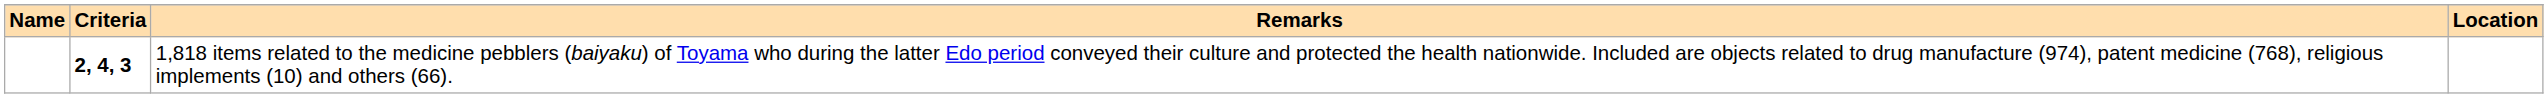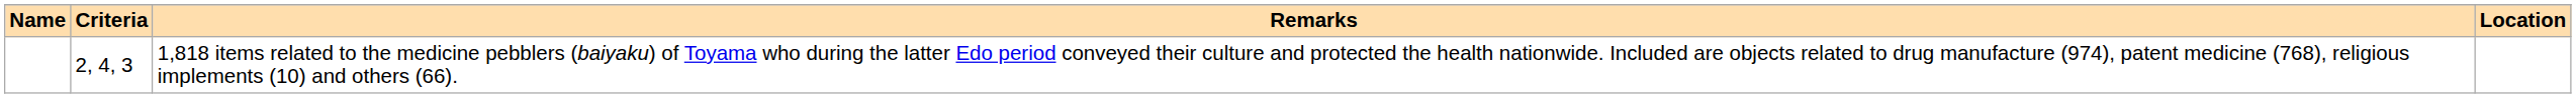row 2 | Criteria: bold -> normal
